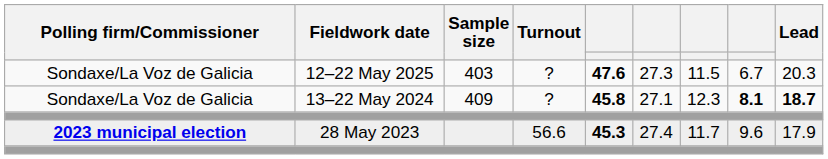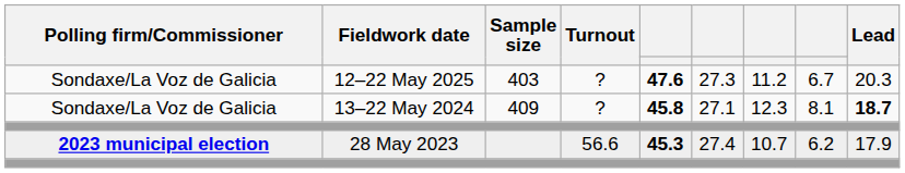12–22 May 2025 | column 7: 11.5 -> 11.2
13–22 May 2024 | column 8: bold -> normal
28 May 2023 | column 7: 11.7 -> 10.7
28 May 2023 | column 8: 9.6 -> 6.2
